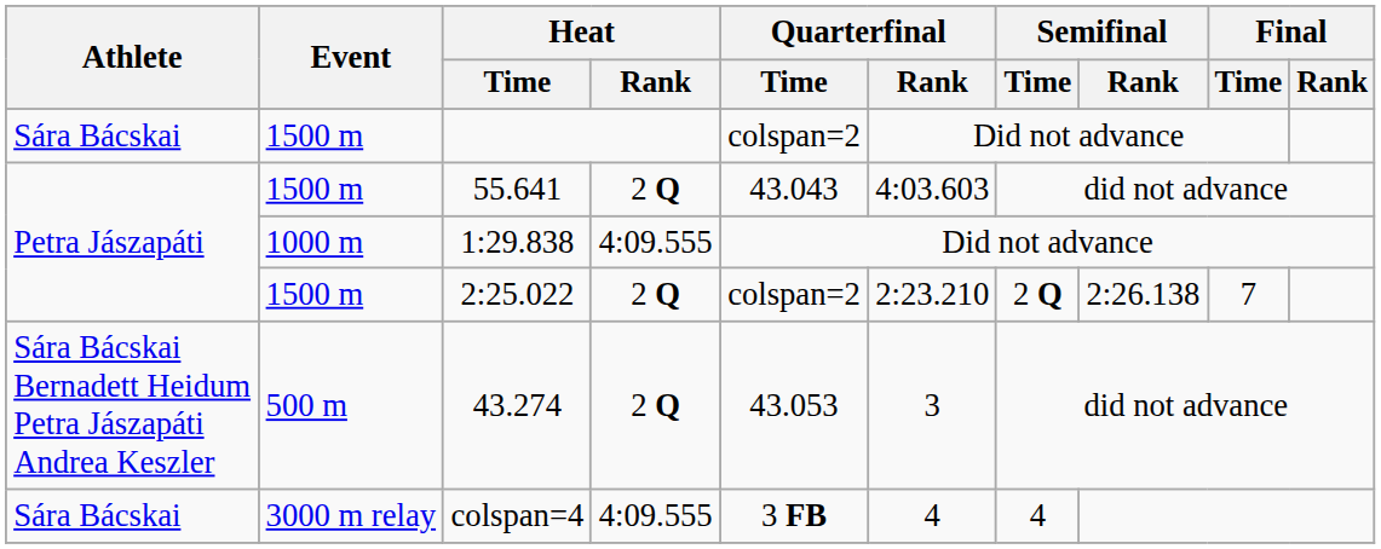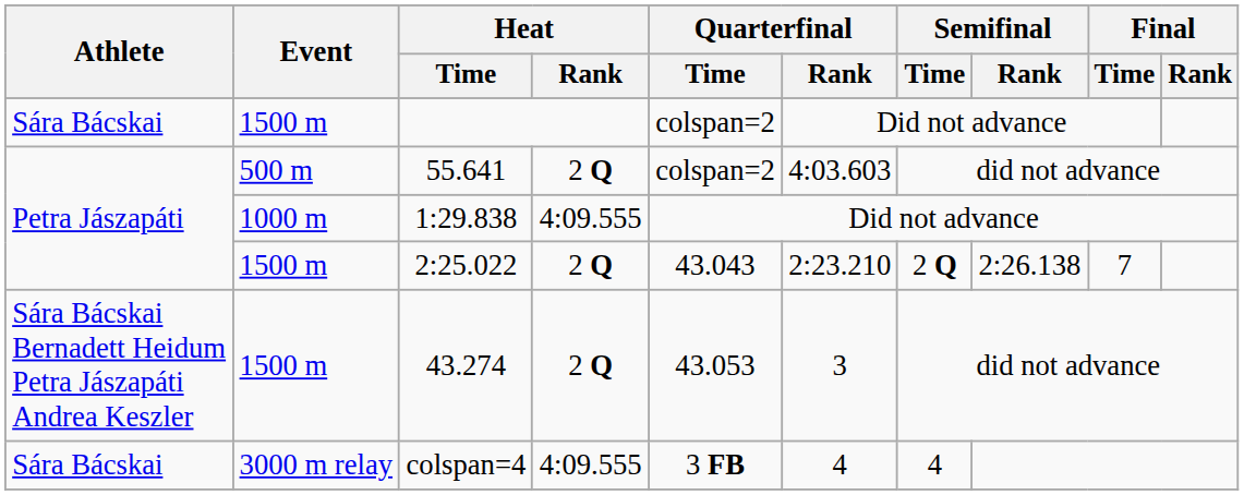55.641 | Event: 1500 m -> 500 m
55.641 | Quarterfinal / Time: 43.043 -> colspan=2
2:25.022 | Quarterfinal / Time: colspan=2 -> 43.043
43.274 | Event: 500 m -> 1500 m
